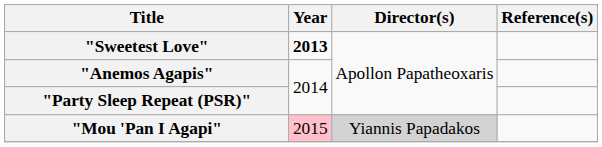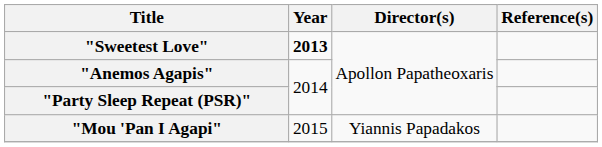"Mou 'Pan I Agapi" | Year: pink background -> no background
"Mou 'Pan I Agapi" | Director(s): lightgrey background -> no background
